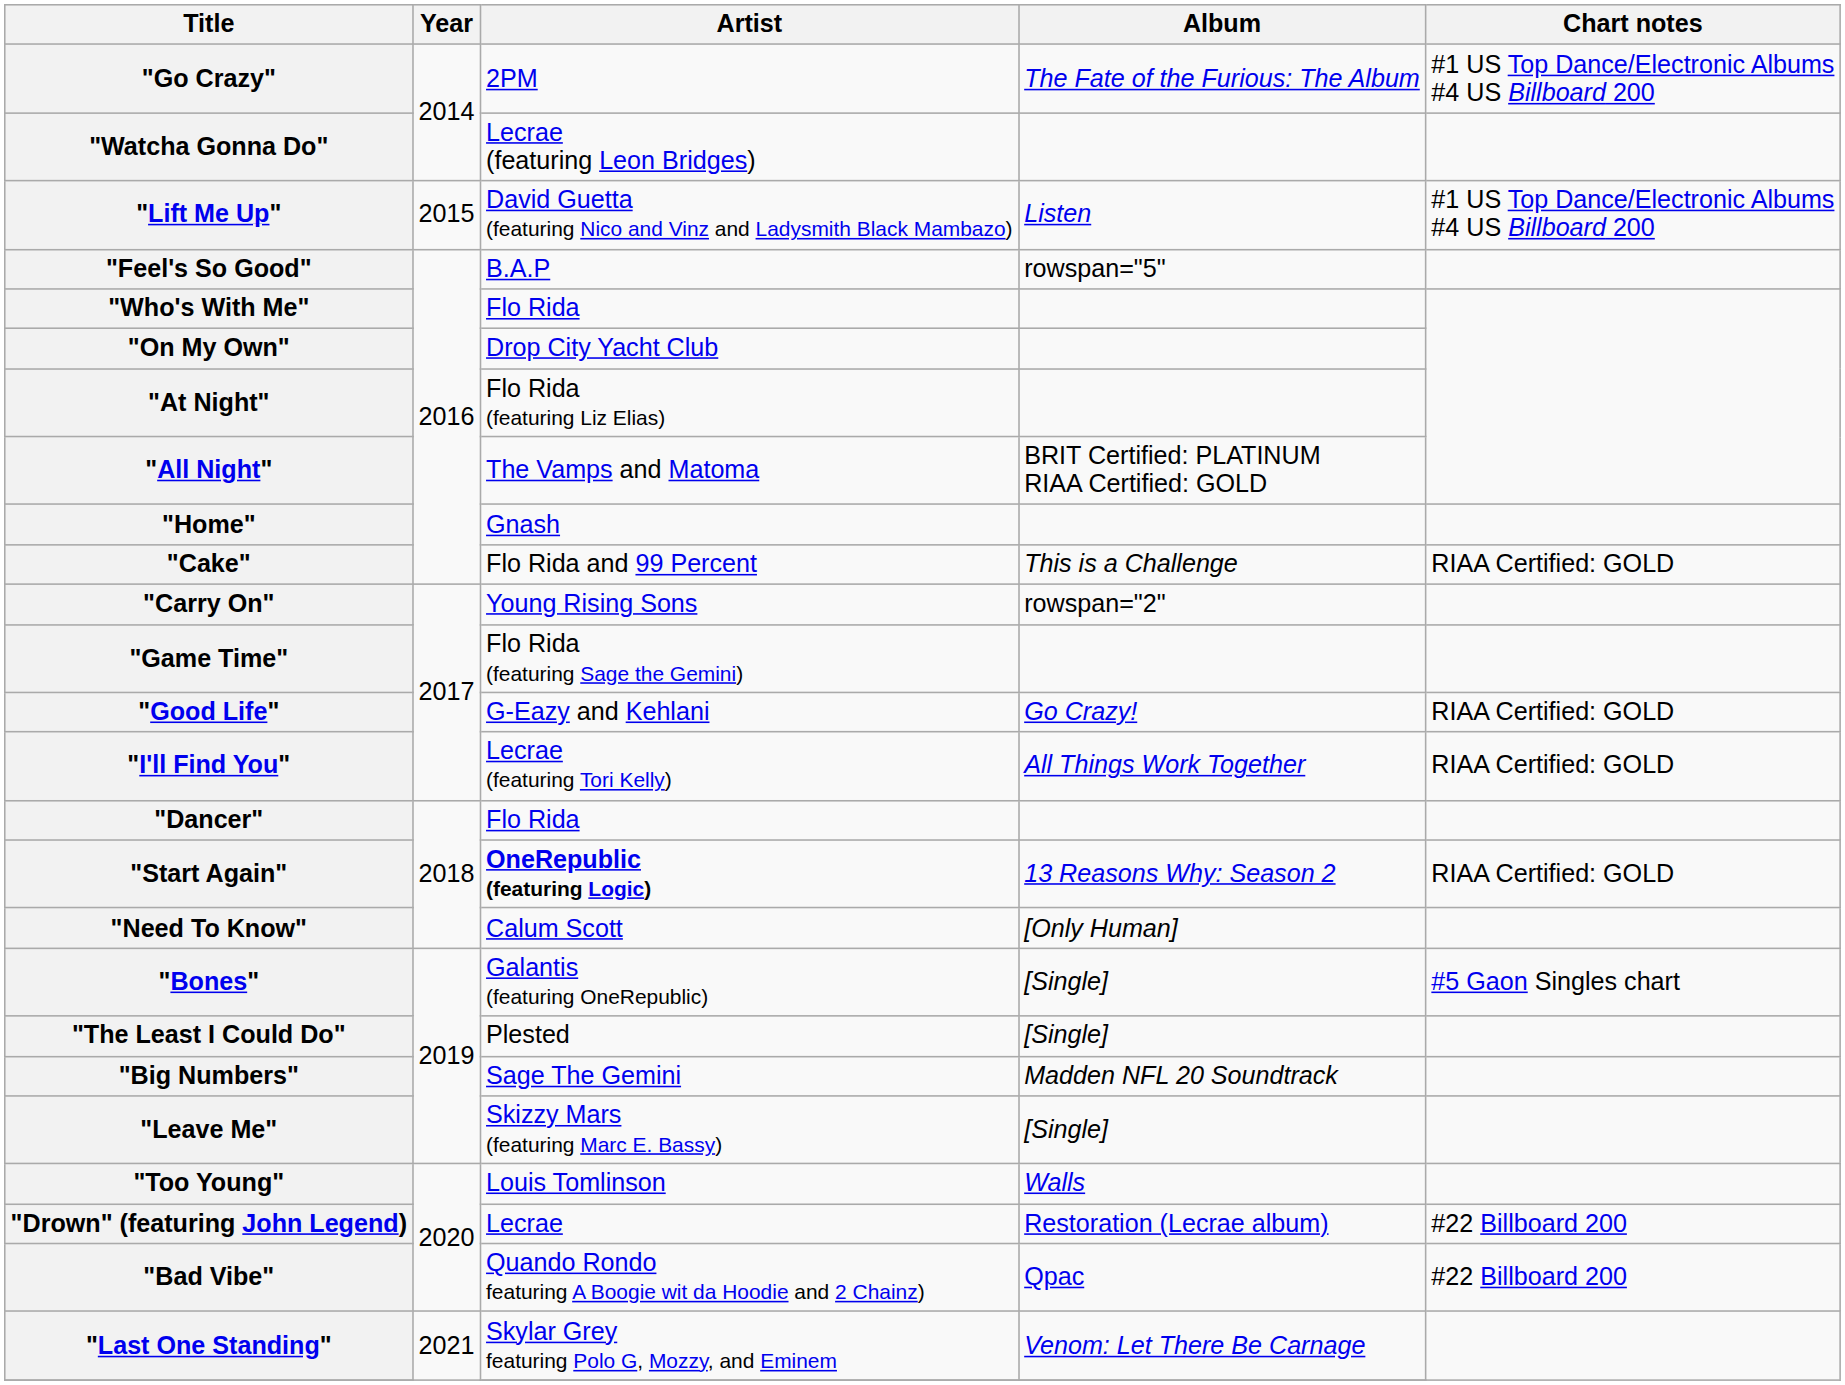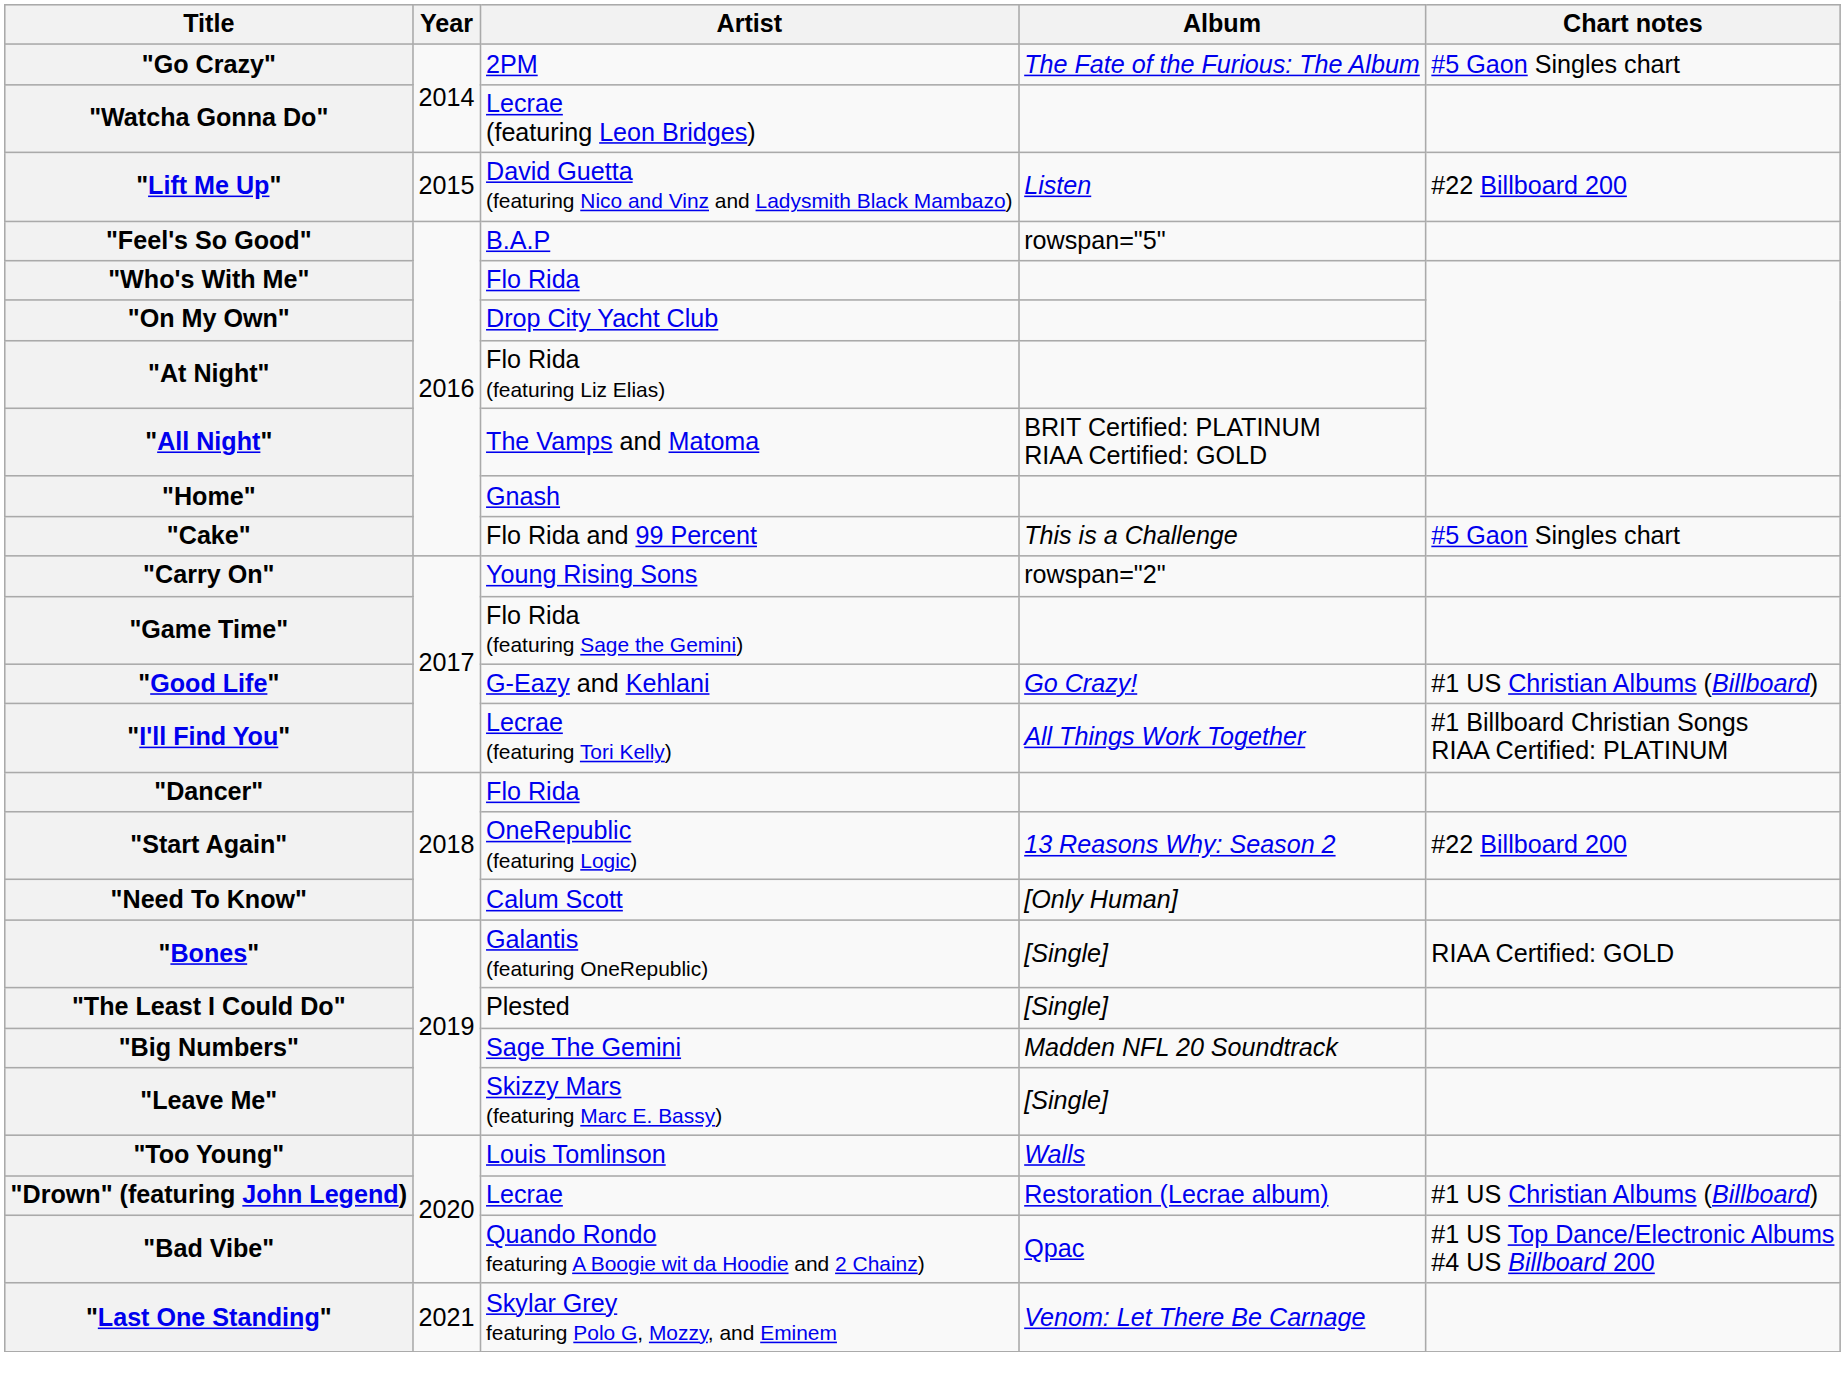"Go Crazy" | Chart notes: #1 US Top Dance/Electronic Albums #4 US Billboard 200 -> #5 Gaon Singles chart
"Lift Me Up" | Chart notes: #1 US Top Dance/Electronic Albums #4 US Billboard 200 -> #22 Billboard 200
"Cake" | Chart notes: RIAA Certified: GOLD -> #5 Gaon Singles chart
"Good Life" | Chart notes: RIAA Certified: GOLD -> #1 US Christian Albums (Billboard)
"I'll Find You" | Chart notes: RIAA Certified: GOLD -> #1 Billboard Christian Songs RIAA Certified: PLATINUM
"Start Again" | Artist: bold -> normal
"Start Again" | Chart notes: RIAA Certified: GOLD -> #22 Billboard 200
"Bones" | Chart notes: #5 Gaon Singles chart -> RIAA Certified: GOLD
"Drown" (featuring John Legend) | Chart notes: #22 Billboard 200 -> #1 US Christian Albums (Billboard)
"Bad Vibe" | Chart notes: #22 Billboard 200 -> #1 US Top Dance/Electronic Albums #4 US Billboard 200
